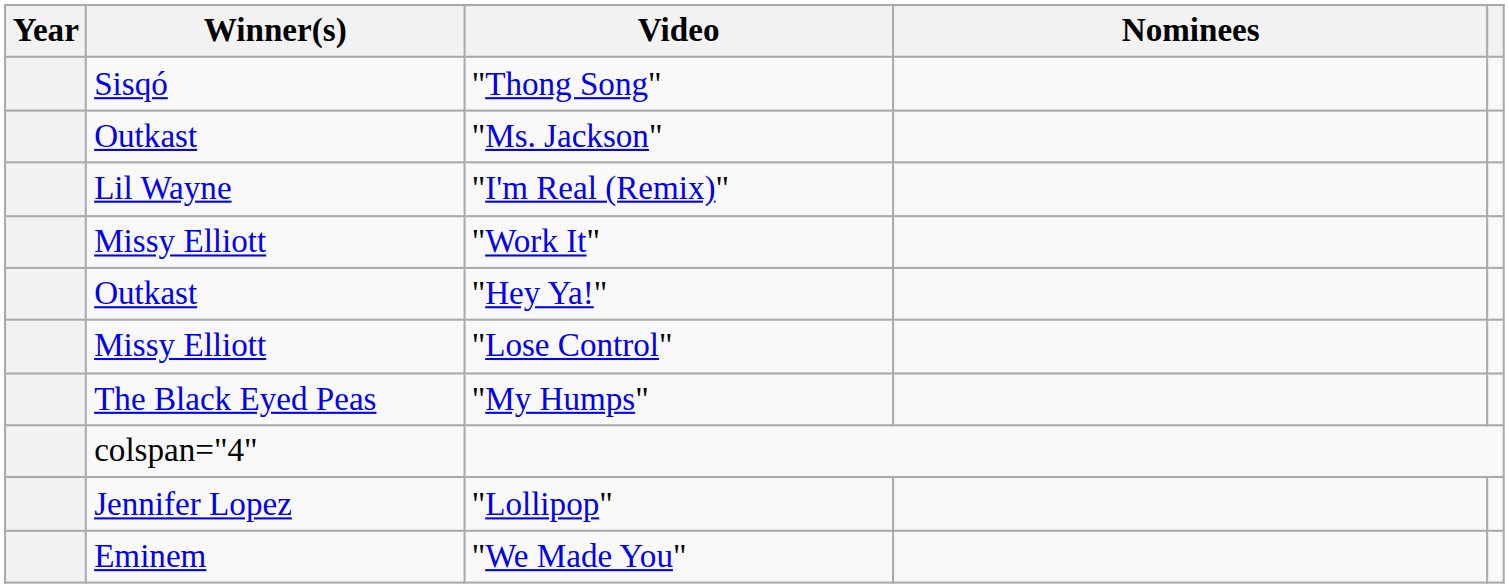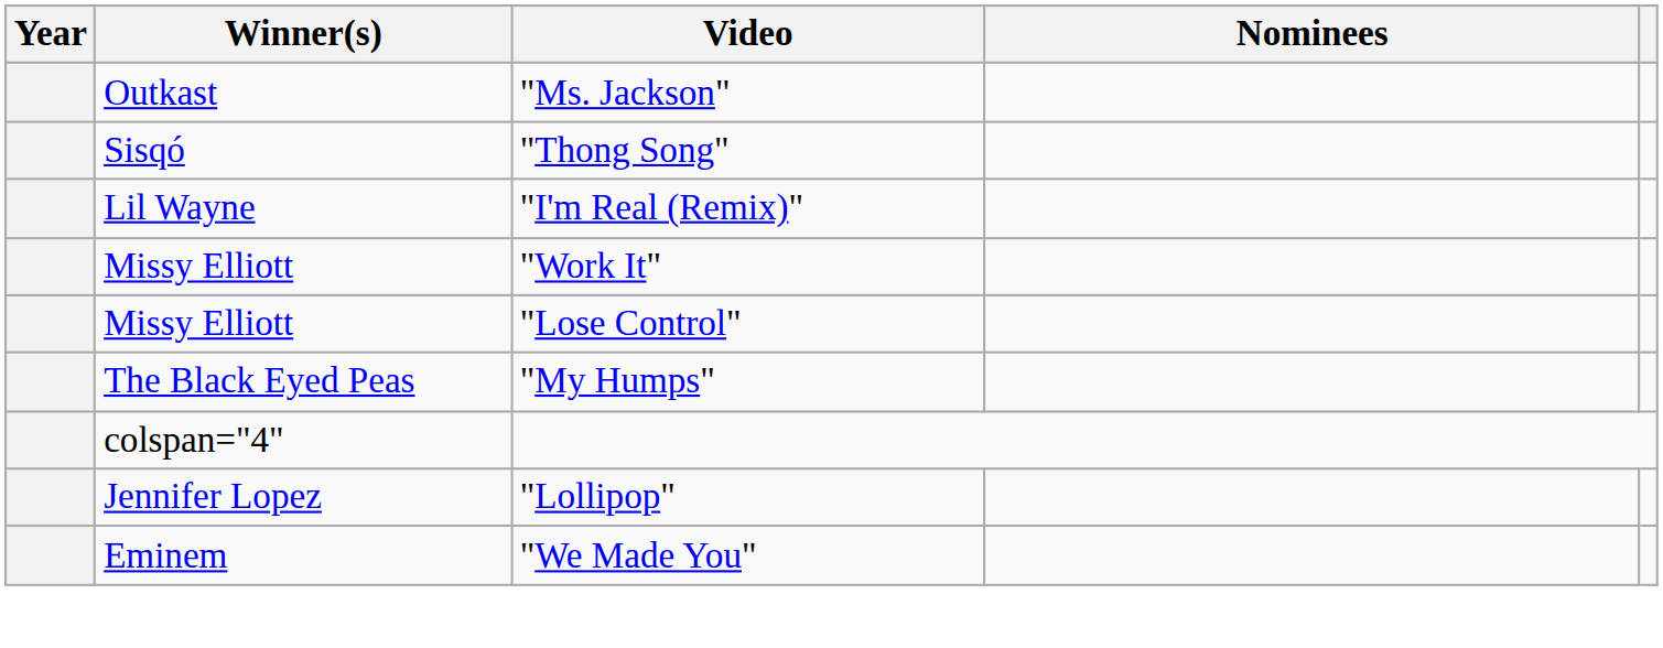rows swapped: "Thong Song" <-> "Ms. Jackson"
- row: Outkast | "Hey Ya!"
